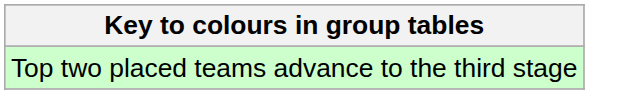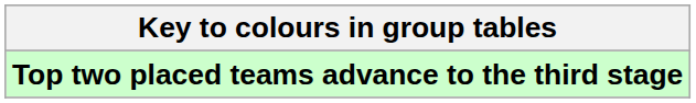row 2 | column 1: normal -> bold
